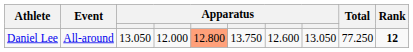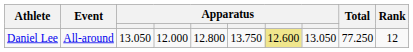row 3 | column 5: lightsalmon background -> no background
row 3 | column 7: no background -> khaki background
row 3 | Rank: bold -> normal
